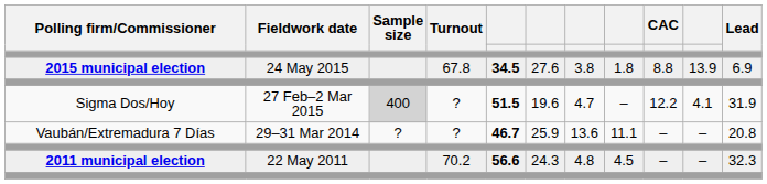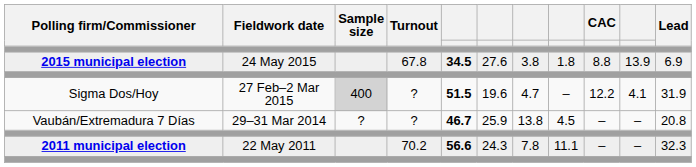Vaubán/Extremadura 7 Días | column 7: 13.6 -> 13.8
Vaubán/Extremadura 7 Días | column 8: 11.1 -> 4.5
2011 municipal election | column 7: 4.8 -> 7.8
2011 municipal election | column 8: 4.5 -> 11.1
